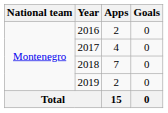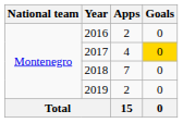2017 | Goals: no background -> gold background
